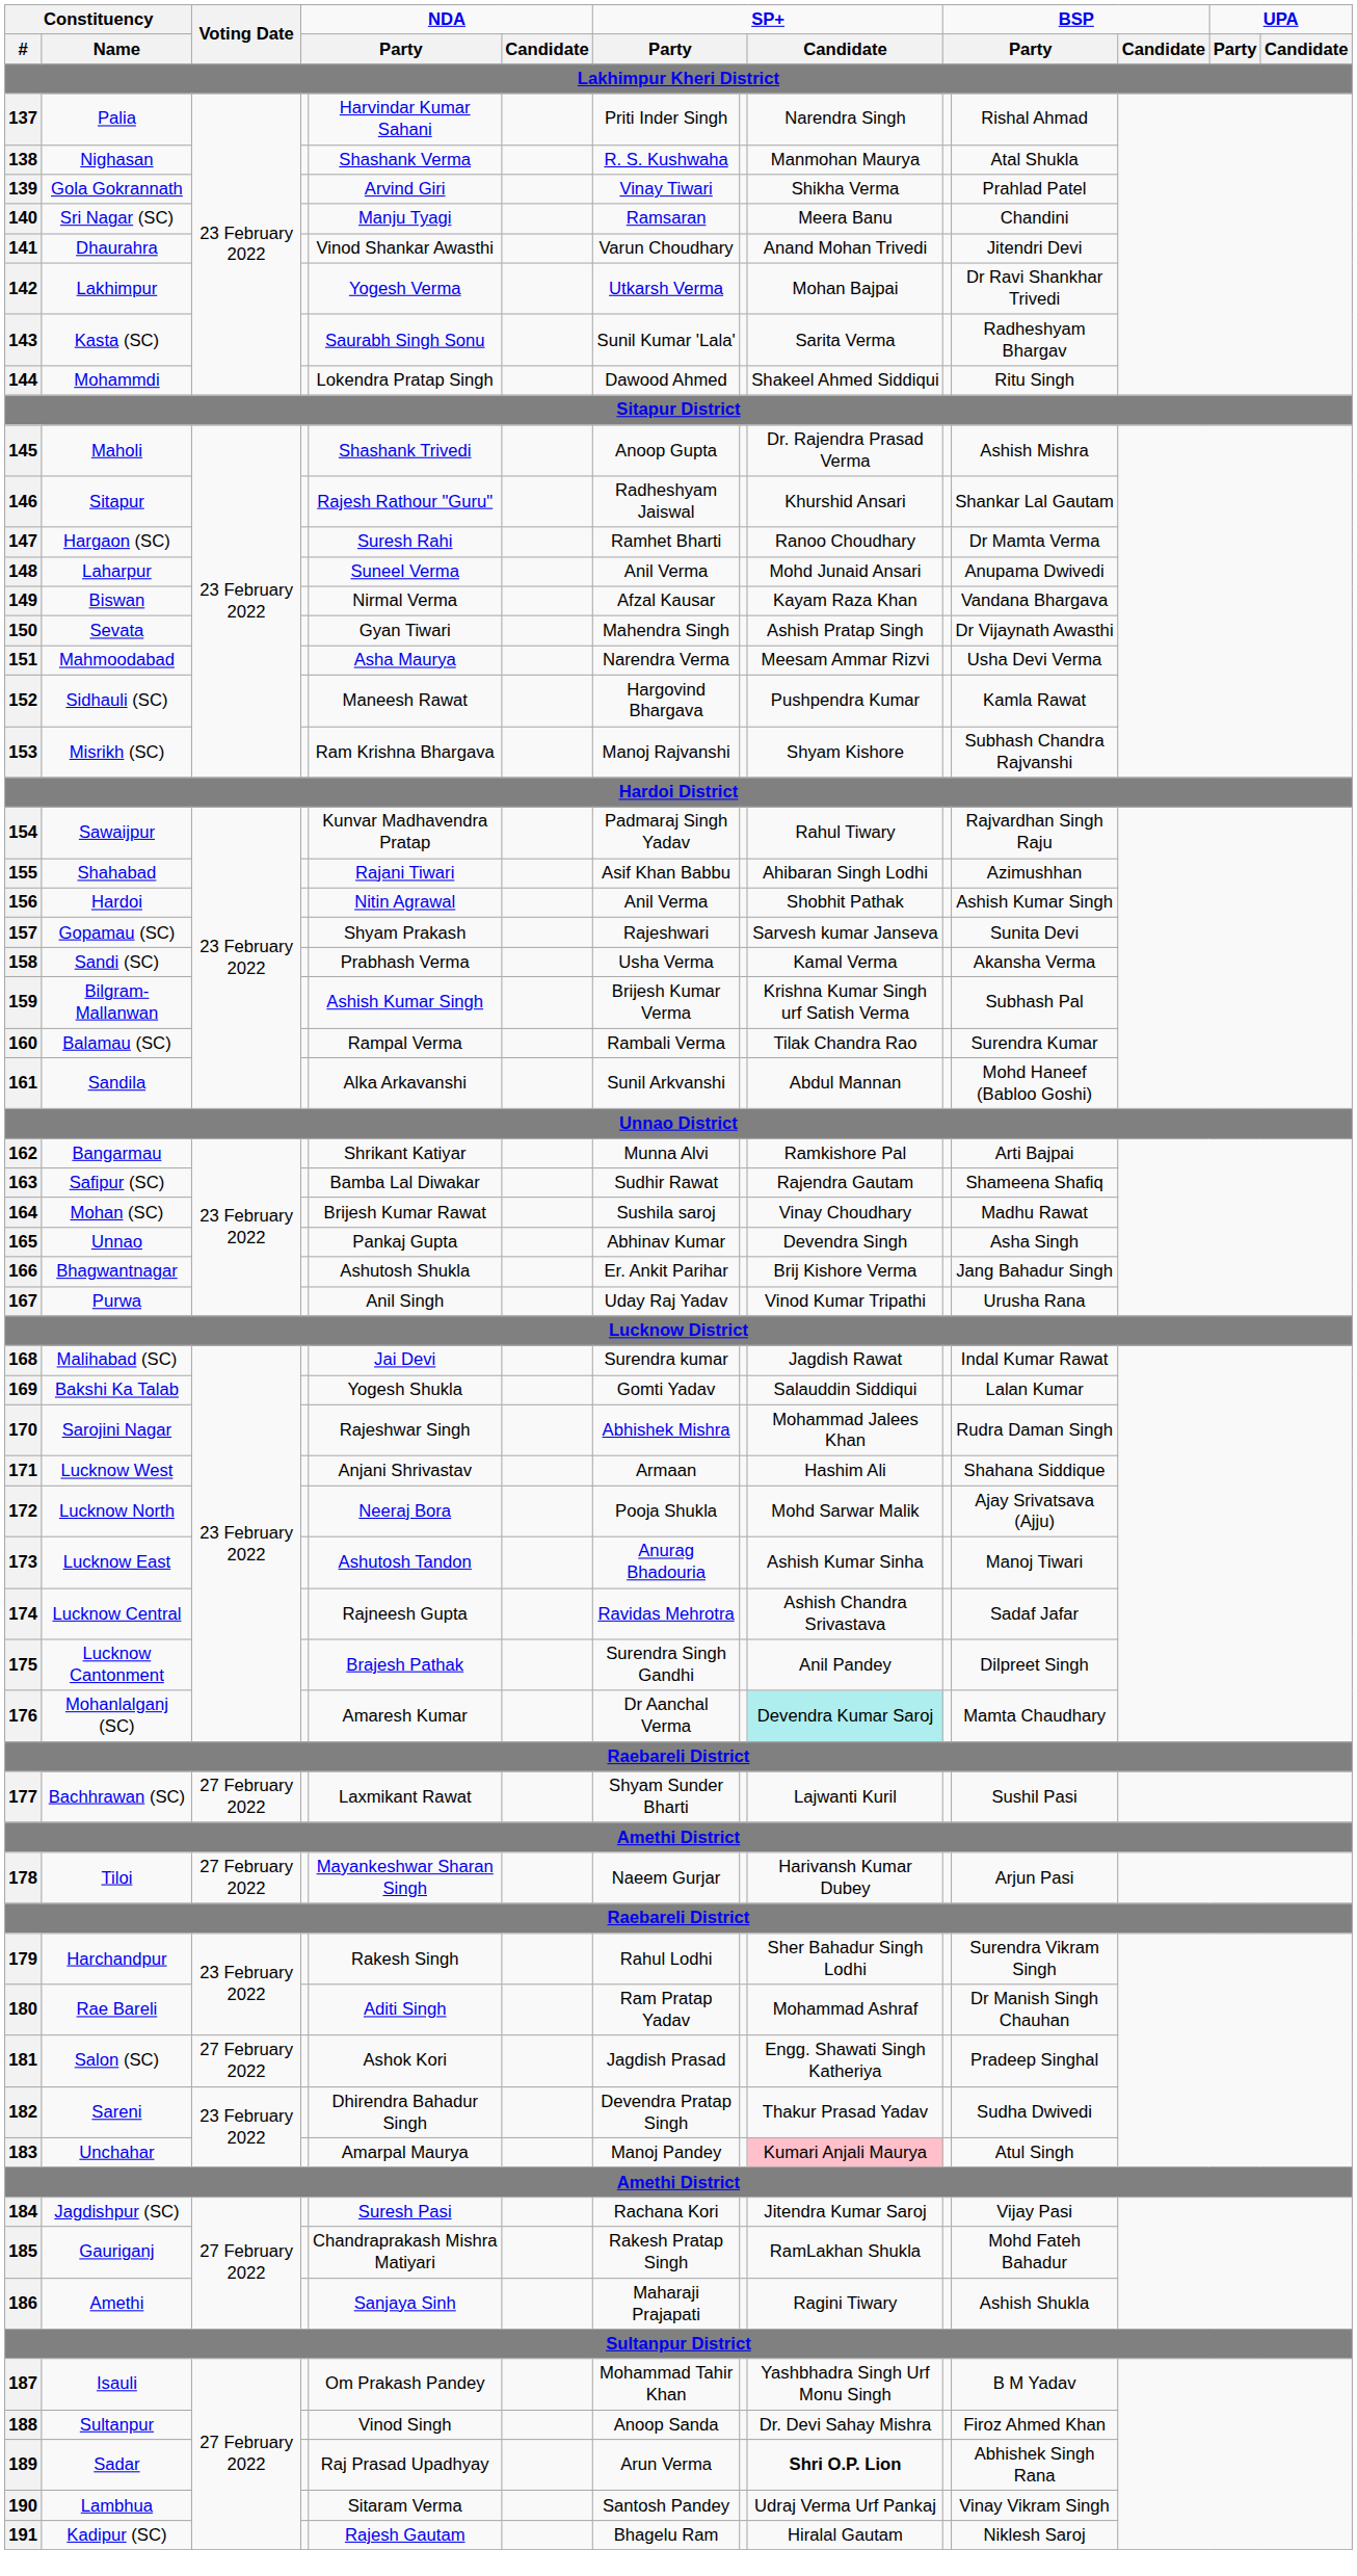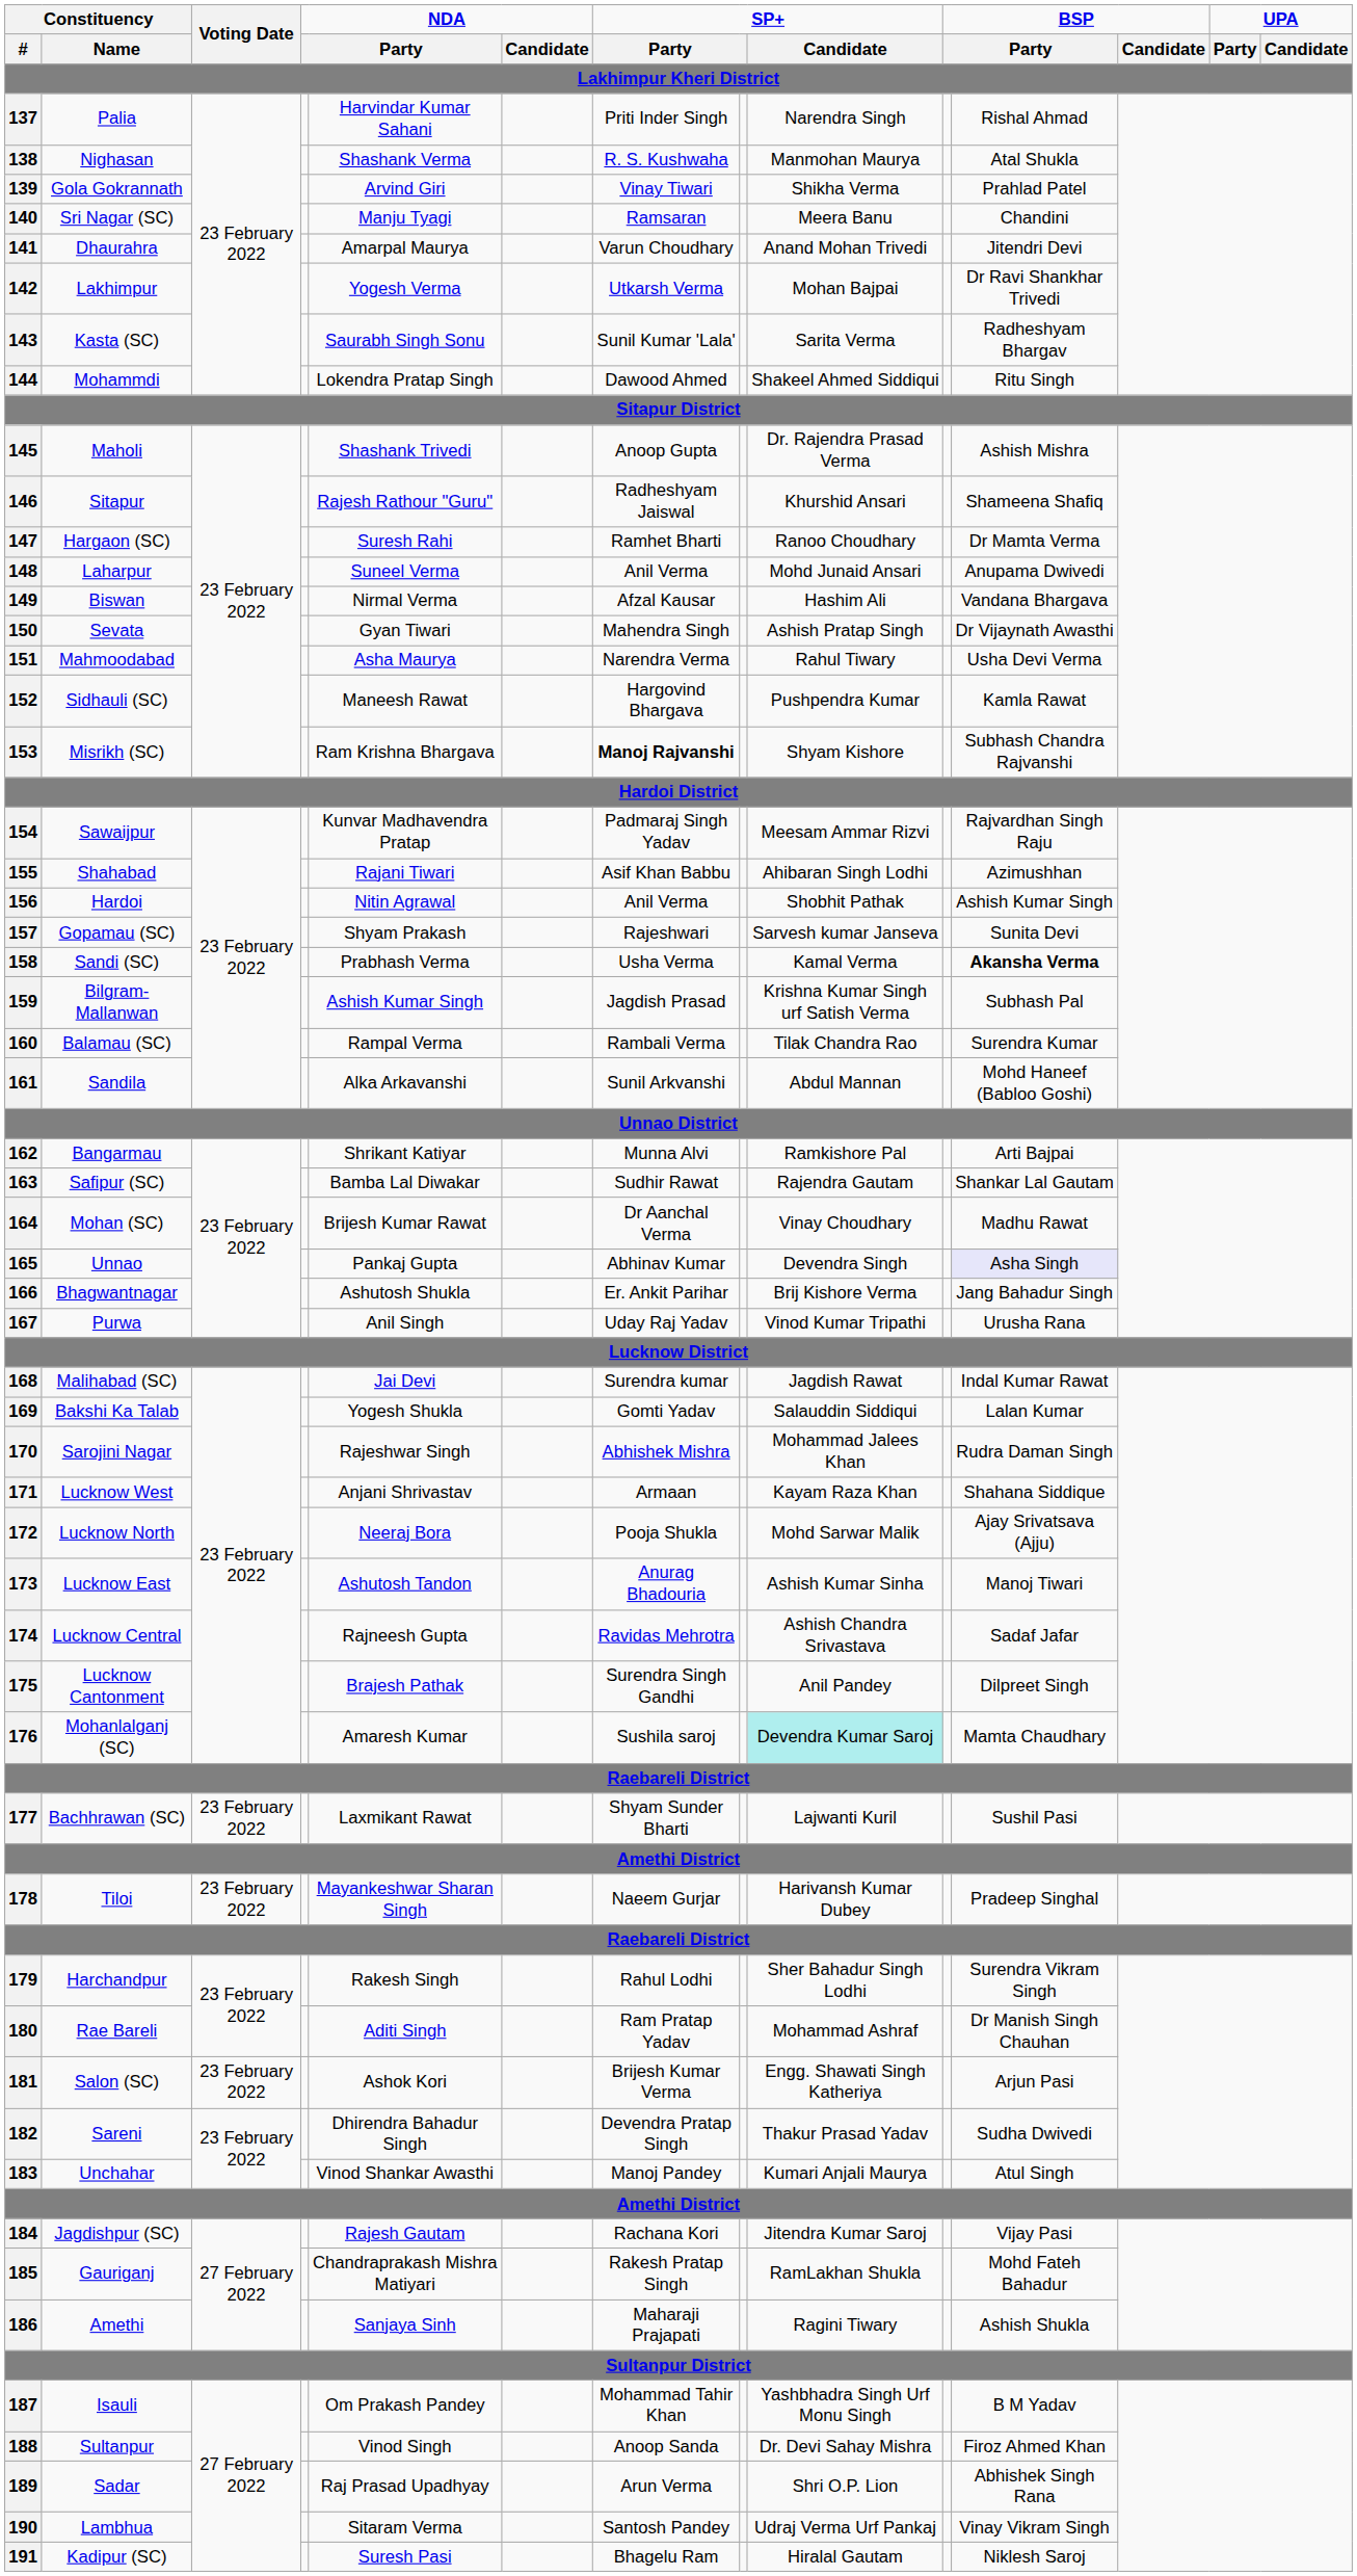Dhaurahra | column 5: Vinod Shankar Awasthi -> Amarpal Maurya
Sitapur | column 11: Shankar Lal Gautam -> Shameena Shafiq
Biswan | column 9: Kayam Raza Khan -> Hashim Ali
Mahmoodabad | column 9: Meesam Ammar Rizvi -> Rahul Tiwary
Misrikh (SC) | column 7: normal -> bold
Sawaijpur | column 9: Rahul Tiwary -> Meesam Ammar Rizvi
Sandi (SC) | column 11: normal -> bold
Bilgram-Mallanwan | column 7: Brijesh Kumar Verma -> Jagdish Prasad
Safipur (SC) | column 11: Shameena Shafiq -> Shankar Lal Gautam
Mohan (SC) | column 7: Sushila saroj -> Dr Aanchal Verma
Unnao | column 11: no background -> lavender background
Lucknow West | column 9: Hashim Ali -> Kayam Raza Khan
Mohanlalganj (SC) | column 7: Dr Aanchal Verma -> Sushila saroj
Bachhrawan (SC) | column 3: 27 February 2022 -> 23 February 2022
Tiloi | column 3: 27 February 2022 -> 23 February 2022
Tiloi | column 11: Arjun Pasi -> Pradeep Singhal
Salon (SC) | column 3: 27 February 2022 -> 23 February 2022
Salon (SC) | column 7: Jagdish Prasad -> Brijesh Kumar Verma
Salon (SC) | column 11: Pradeep Singhal -> Arjun Pasi
Unchahar | column 5: Amarpal Maurya -> Vinod Shankar Awasthi
Unchahar | column 9: pink background -> no background
Jagdishpur (SC) | column 5: Suresh Pasi -> Rajesh Gautam
Sadar | column 9: bold -> normal
Kadipur (SC) | column 5: Rajesh Gautam -> Suresh Pasi
